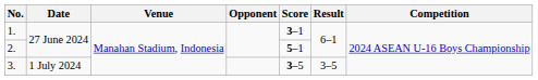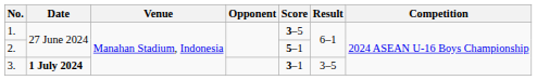1. | Score: 3–1 -> 3–5
3. | Date: normal -> bold
3. | Score: 3–5 -> 3–1
